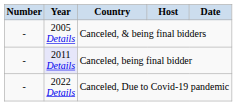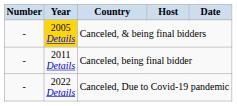2005 Details | Year: no background -> gold background
2011 Details | Year: lavender background -> no background
